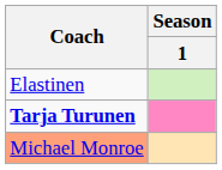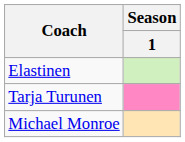Tarja Turunen | Coach: bold -> normal
Michael Monroe | Coach: lightsalmon background -> no background
